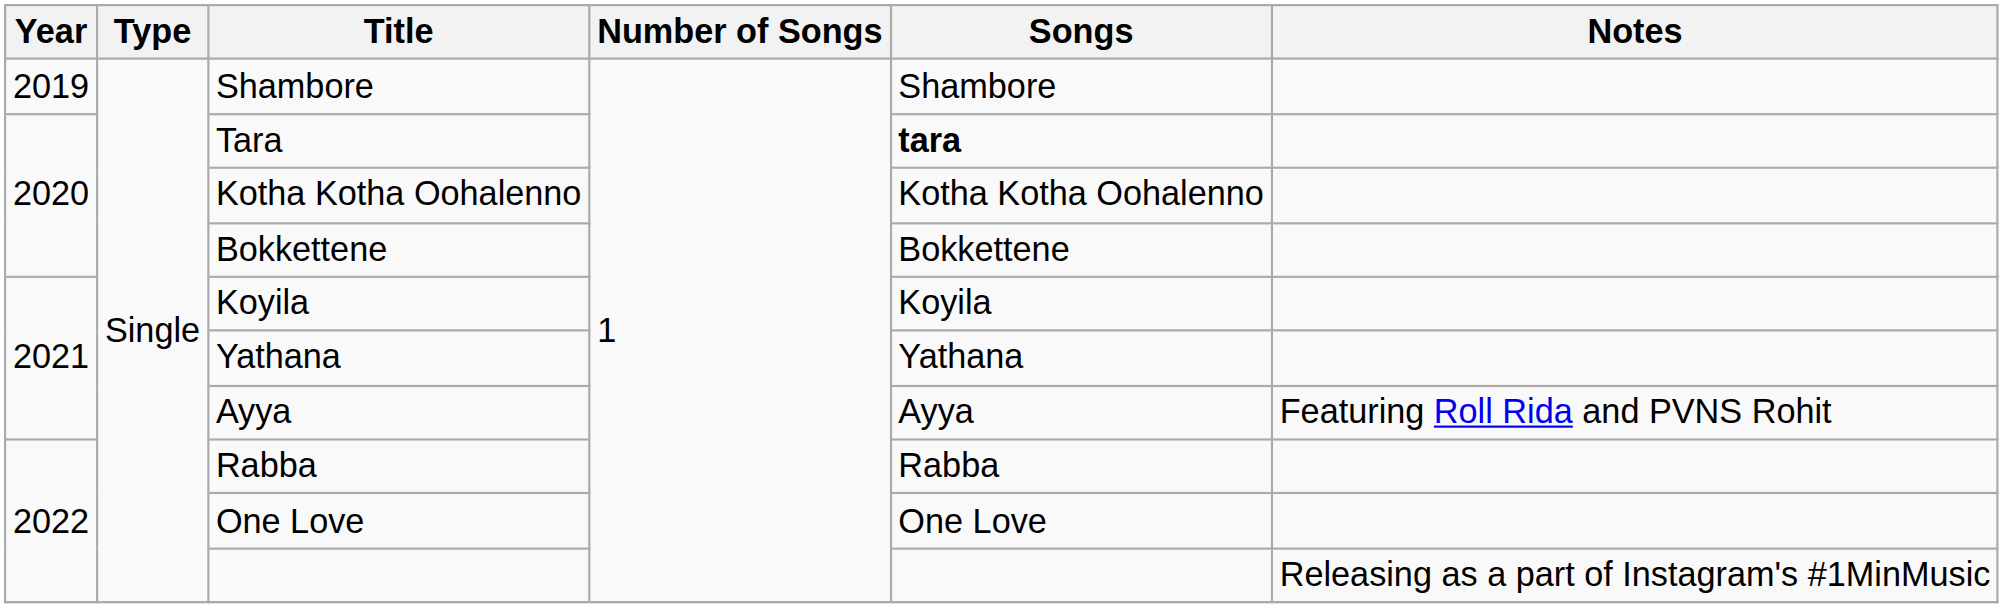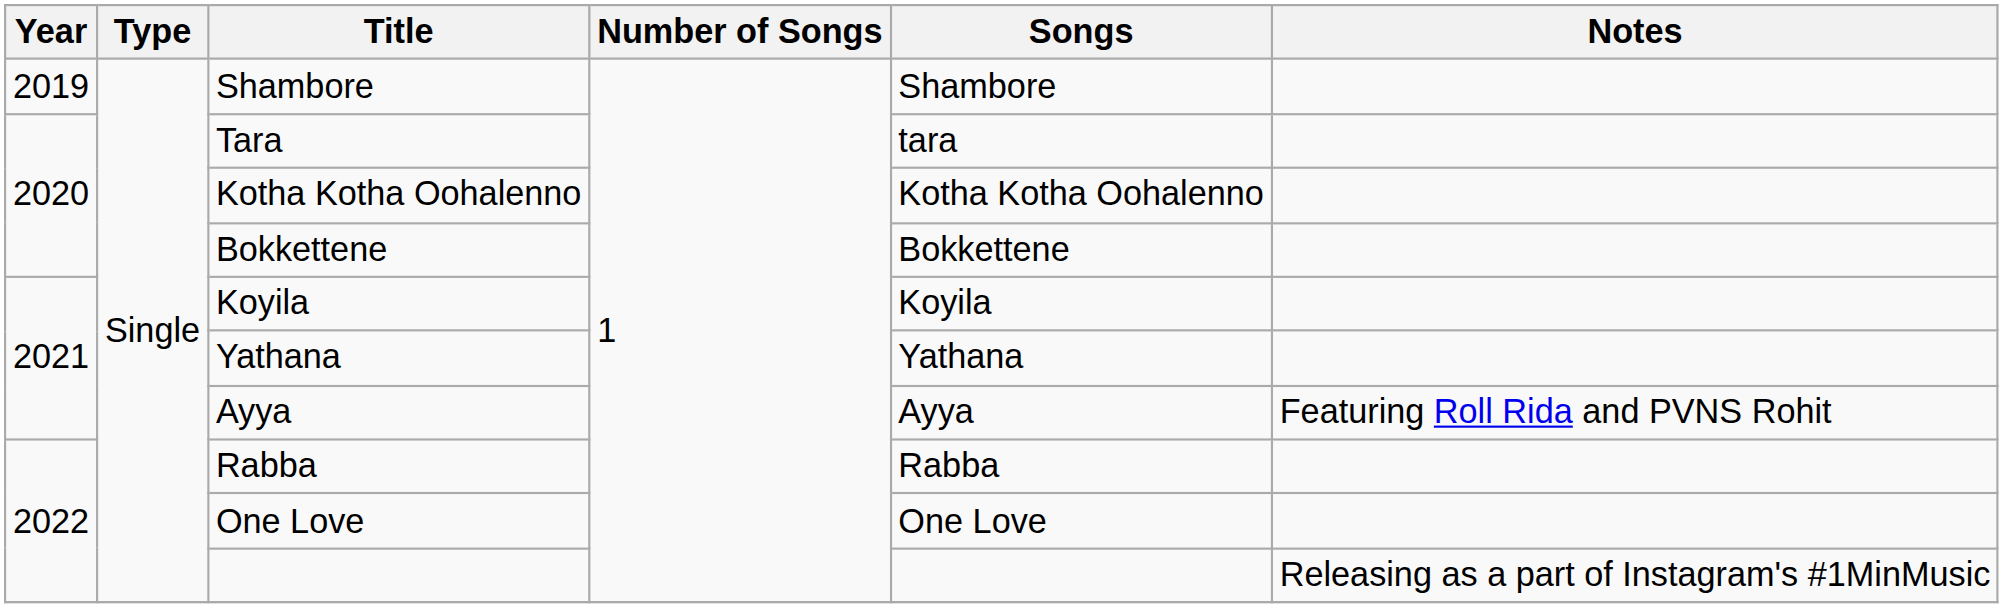Tara | Songs: bold -> normal
